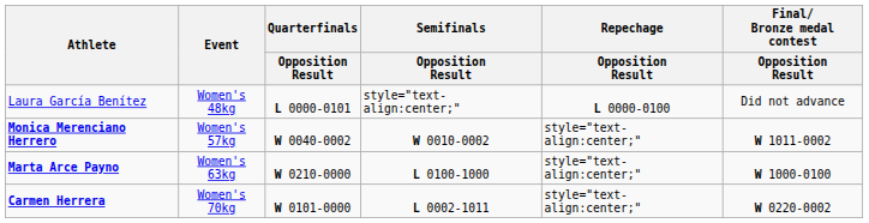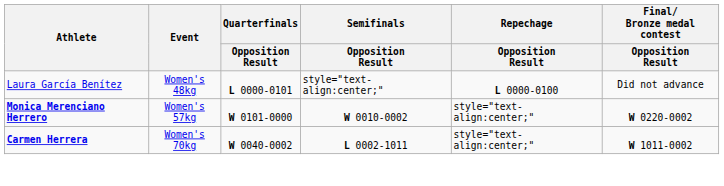Monica Merenciano Herrero | Quarterfinals / Opposition Result: W 0040-0002 -> W 0101-0000
Monica Merenciano Herrero | Final/ Bronze medal contest / Opposition Result: W 1011-0002 -> W 0220-0002
- row: Marta Arce Payno | Women's 63kg | W 0210-0000 | L 0100-1000 | style="text-align:center;" | W 1000-0100
Carmen Herrera | Quarterfinals / Opposition Result: W 0101-0000 -> W 0040-0002
Carmen Herrera | Final/ Bronze medal contest / Opposition Result: W 0220-0002 -> W 1011-0002
